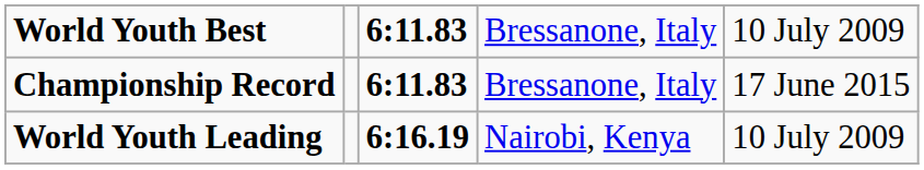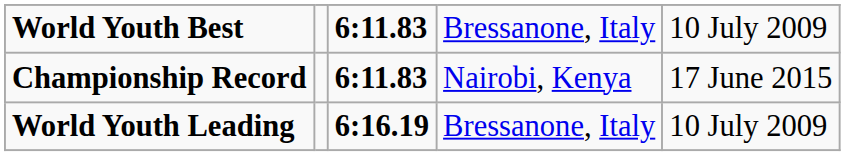Championship Record | column 4: Bressanone, Italy -> Nairobi, Kenya
World Youth Leading | column 4: Nairobi, Kenya -> Bressanone, Italy
